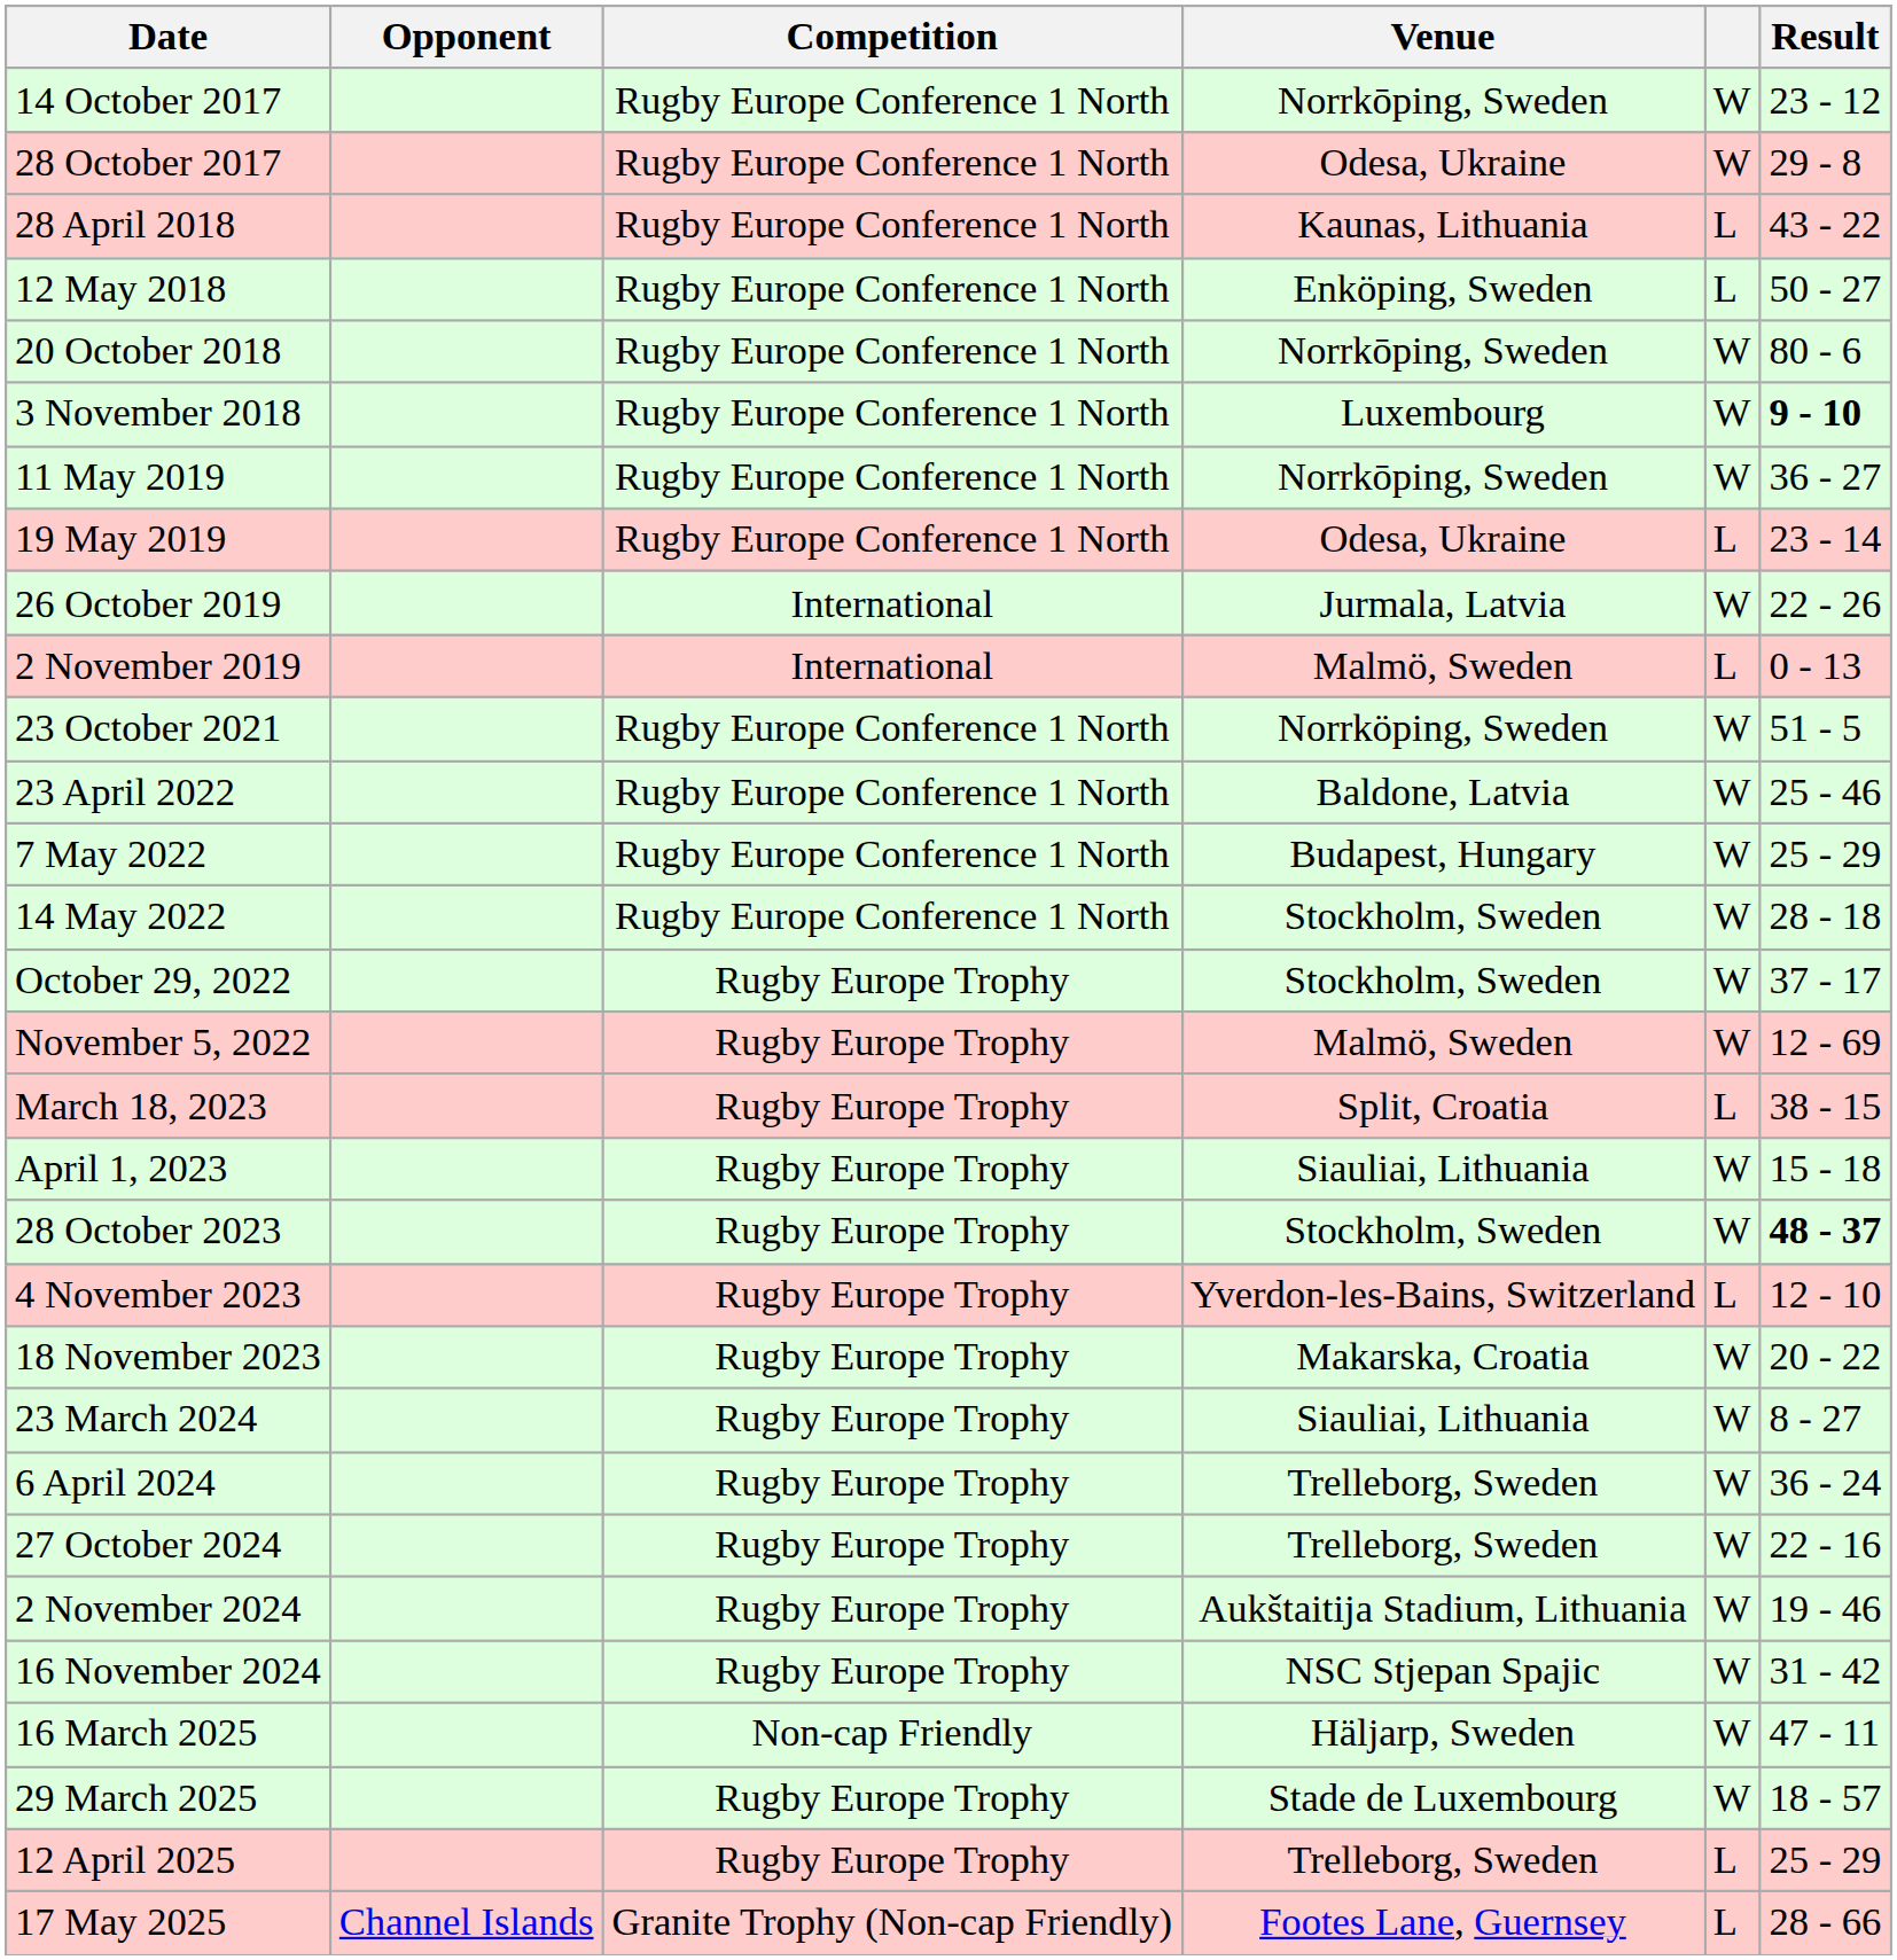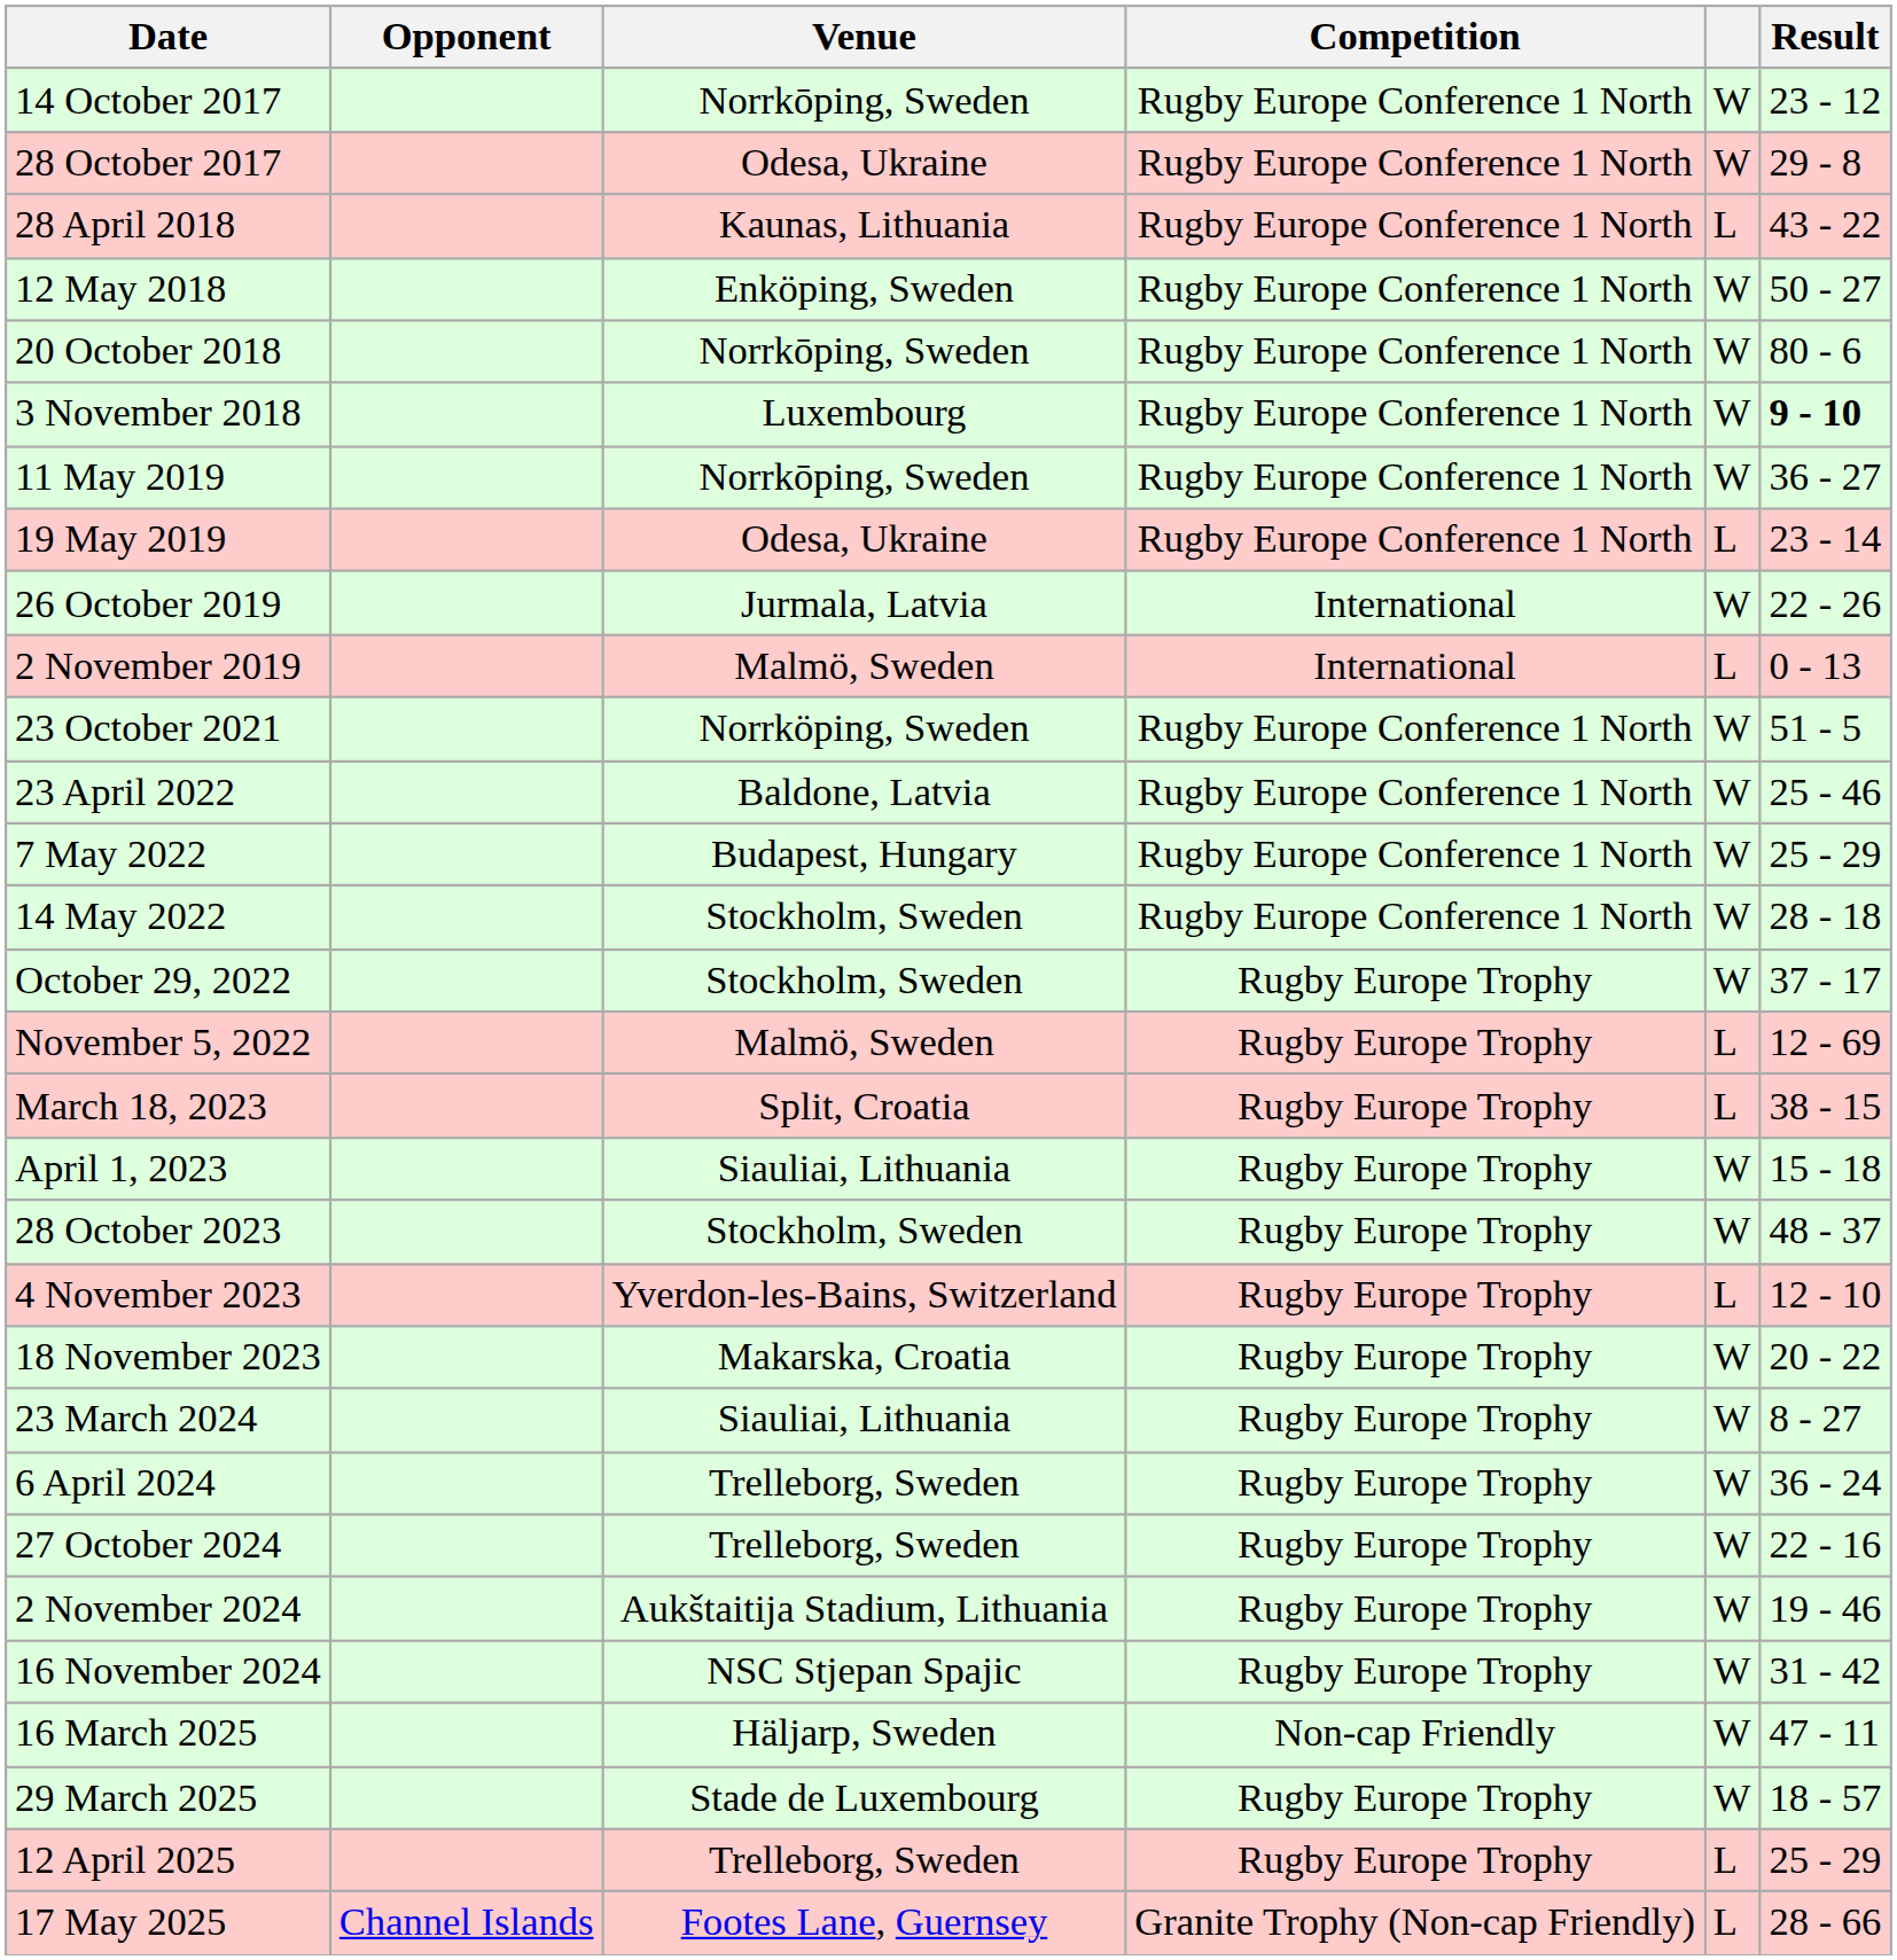columns swapped: Venue <-> Competition
12 May 2018 | column 5: L -> W
November 5, 2022 | column 5: W -> L
28 October 2023 | Result: bold -> normal
